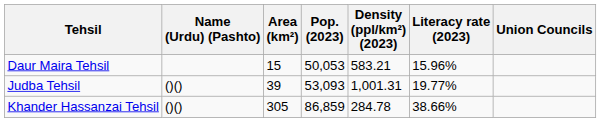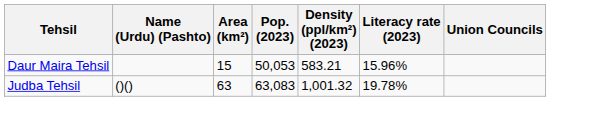Judba Tehsil | Area (km²): 39 -> 63
Judba Tehsil | Pop. (2023): 53,093 -> 63,083
Judba Tehsil | Density (ppl/km²) (2023): 1,001.31 -> 1,001.32
Judba Tehsil | Literacy rate (2023): 19.77% -> 19.78%
- row: Khander Hassanzai Tehsil | ()() | 305 | 86,859 | 284.78 | 38.66%
